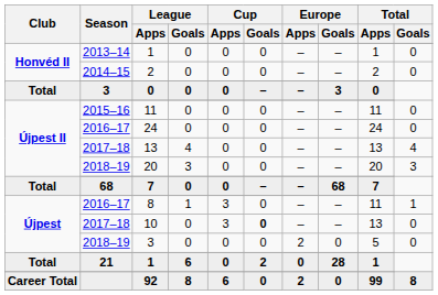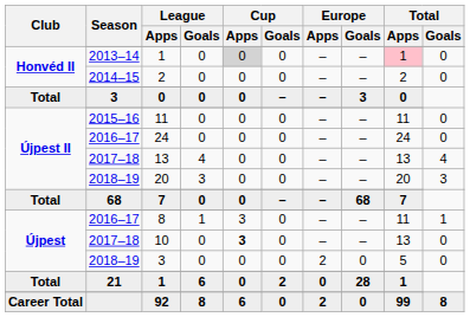Honvéd II / 1 | Cup / Apps: no background -> lightgrey background
Honvéd II / 1 | Total / Apps: no background -> pink background
10 | Cup / Apps: normal -> bold
10 | Cup / Goals: bold -> normal
